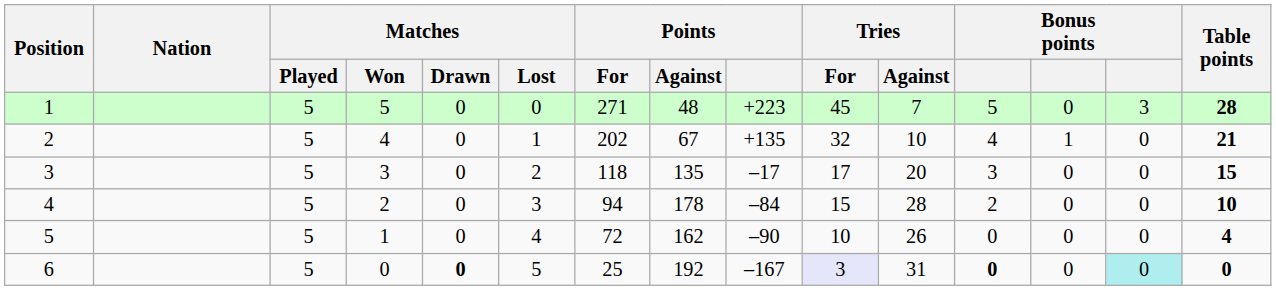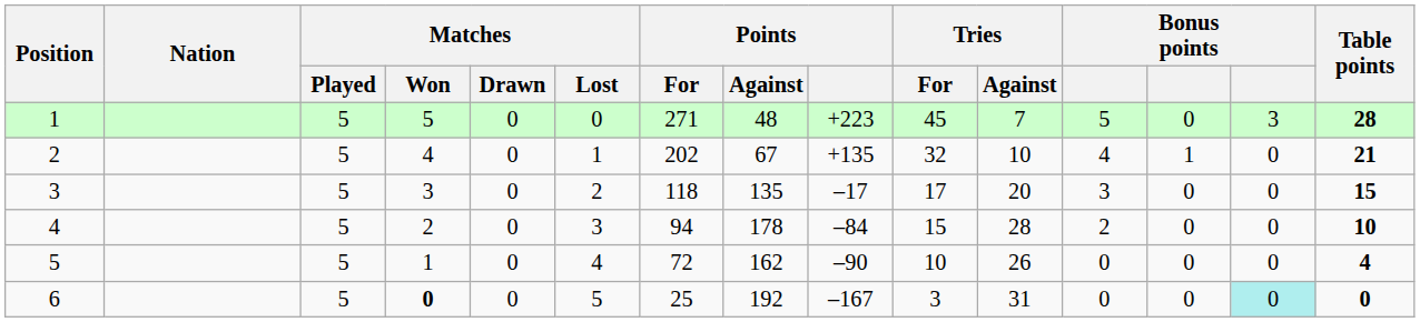6 | Matches / Won: normal -> bold
6 | Matches / Drawn: bold -> normal
6 | Tries / For: lavender background -> no background
6 | column 12: bold -> normal
